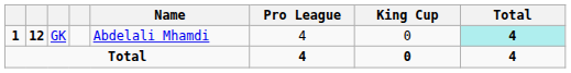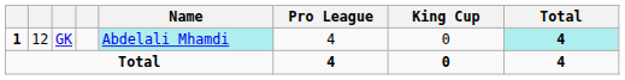1 | column 2: bold -> normal
1 | Name: no background -> paleturquoise background
